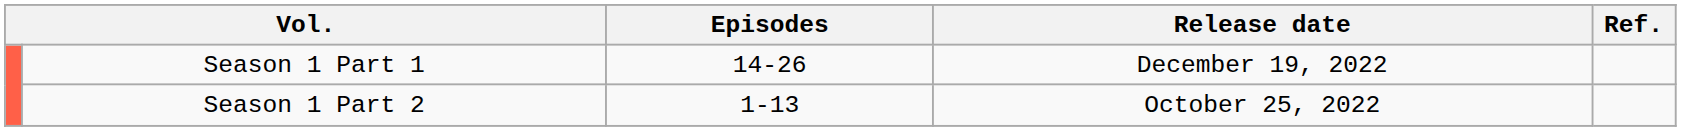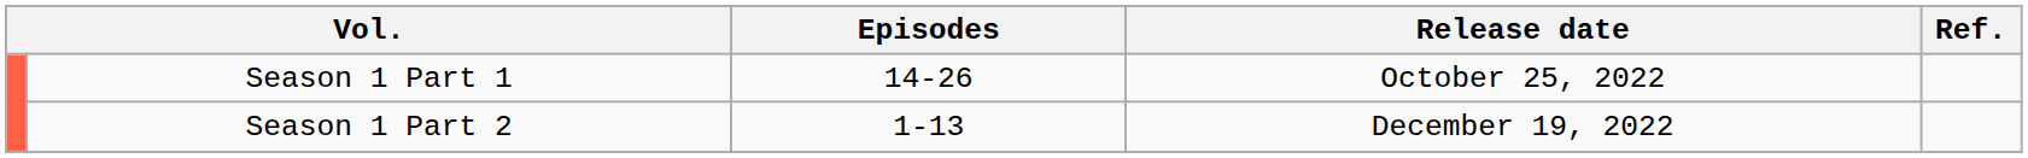Season 1 Part 1 | Release date: December 19, 2022 -> October 25, 2022
Season 1 Part 2 | Release date: October 25, 2022 -> December 19, 2022
